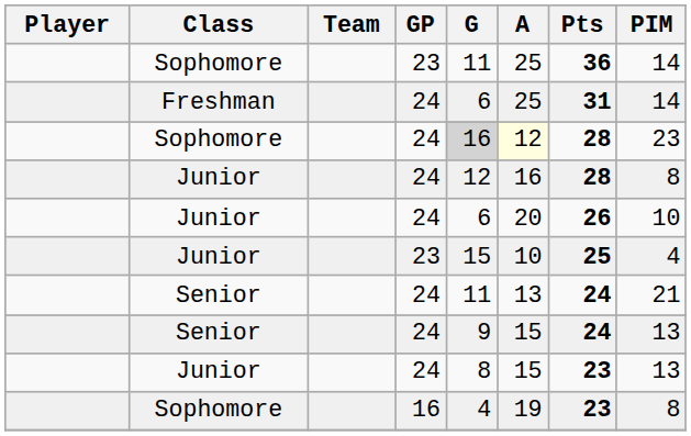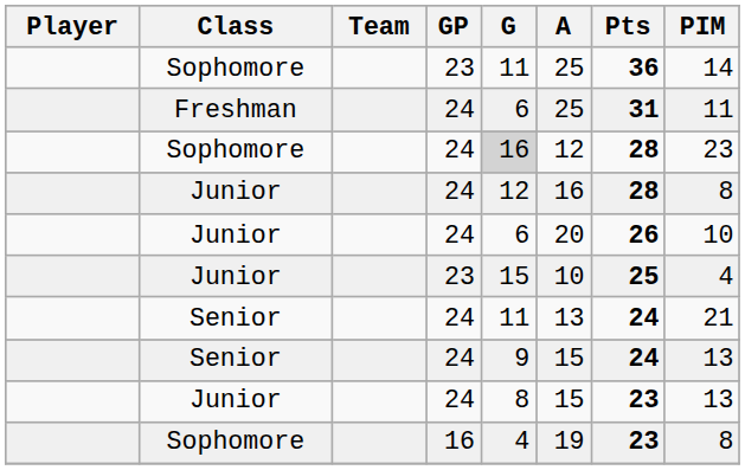Freshman | PIM: 14 -> 11
Sophomore / 24 | A: lightyellow background -> no background
